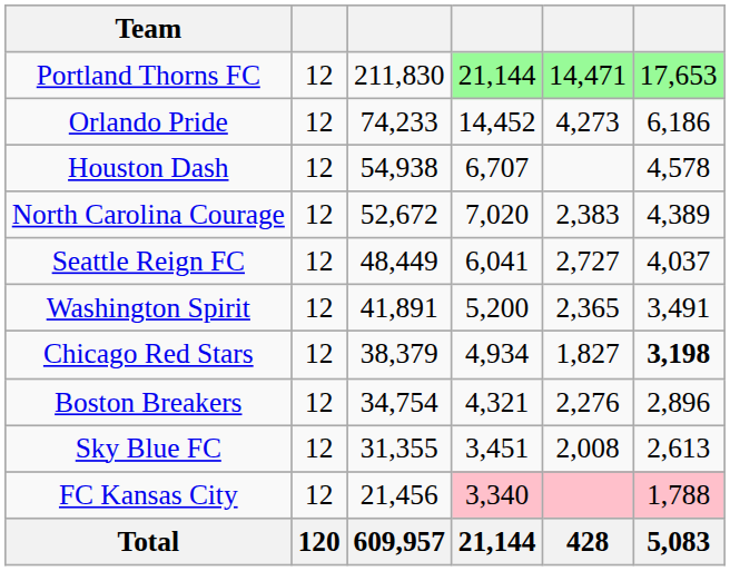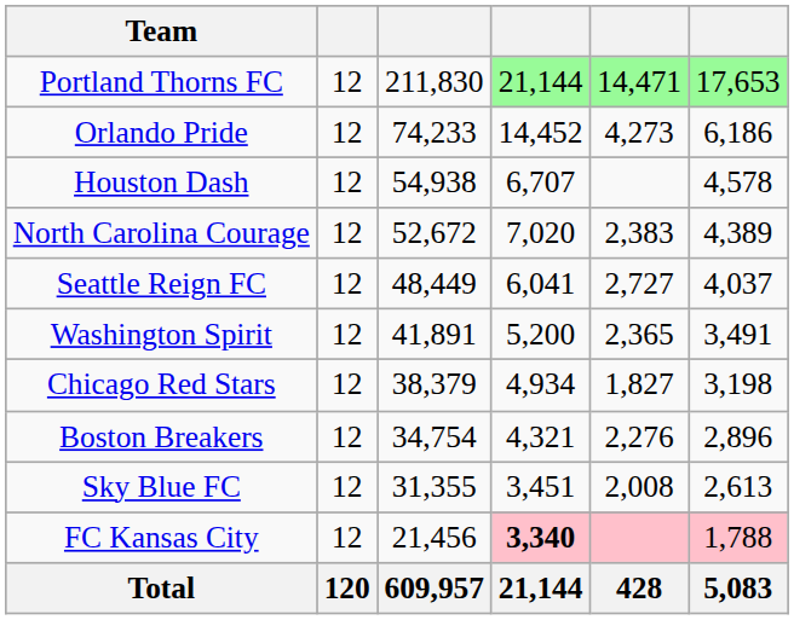Chicago Red Stars | column 6: bold -> normal
FC Kansas City | column 4: normal -> bold
